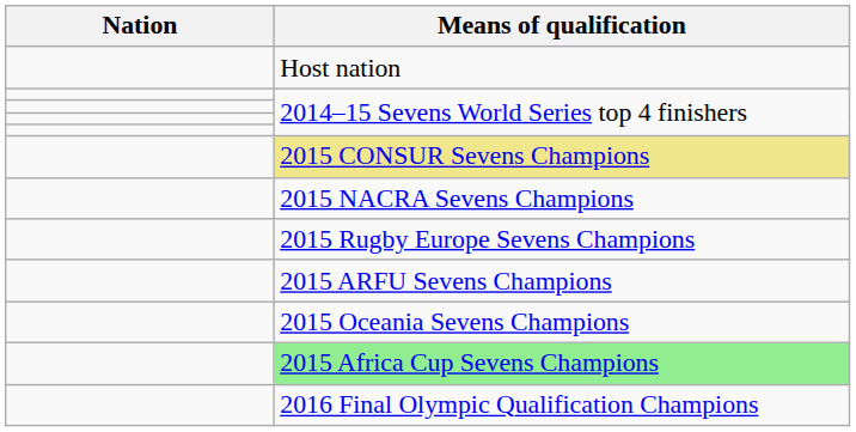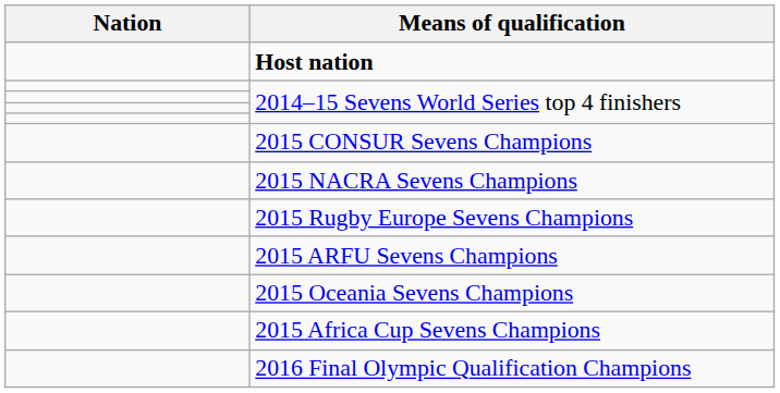row 2 | Means of qualification: normal -> bold
row 7 | Means of qualification: khaki background -> no background
row 12 | Means of qualification: lightgreen background -> no background
